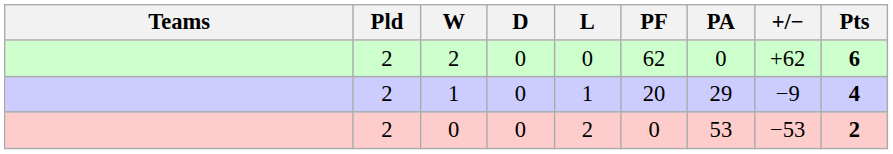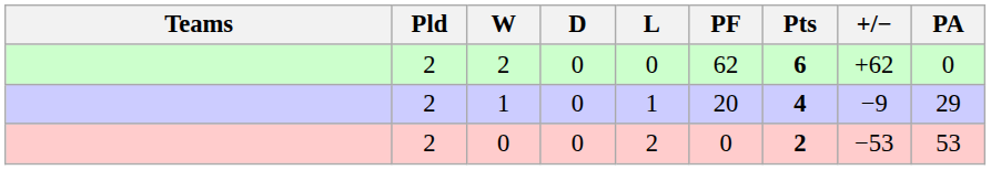columns swapped: PA <-> Pts
